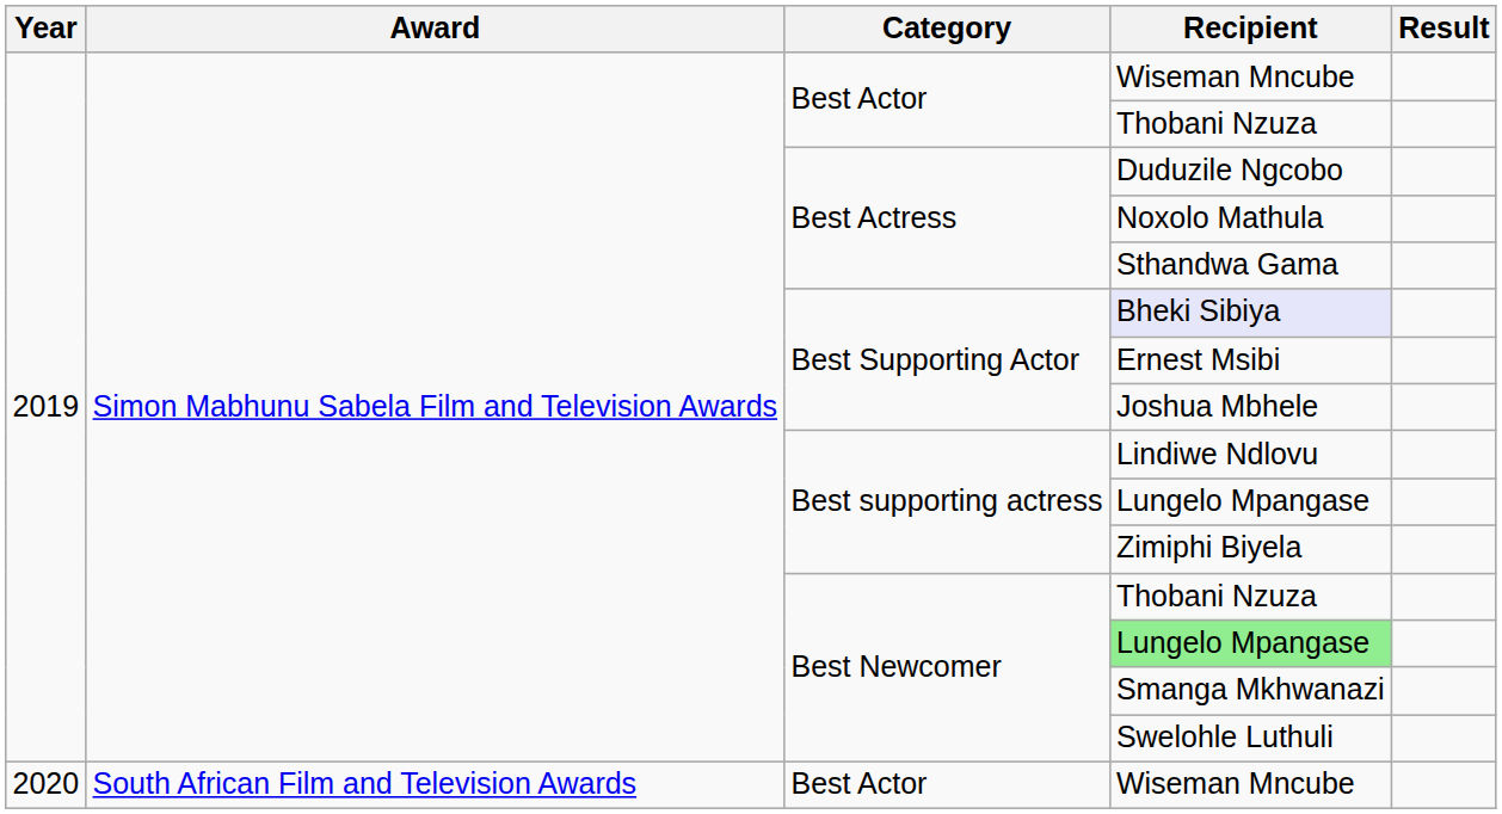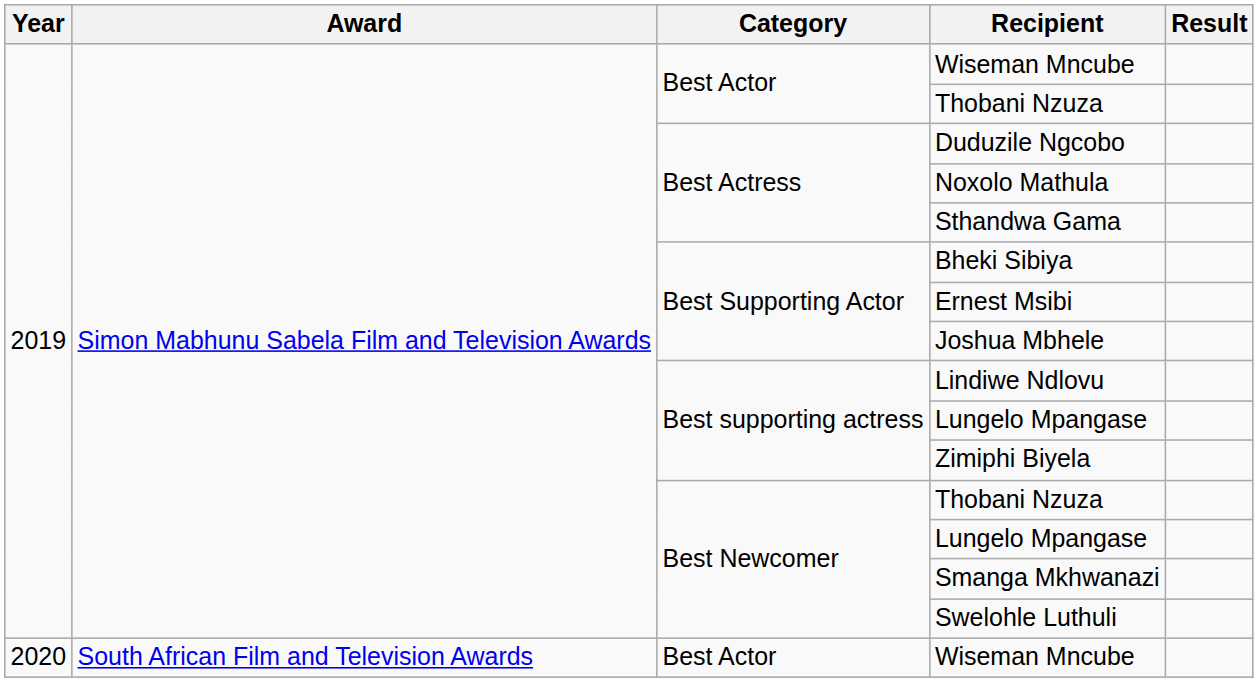Bheki Sibiya | Recipient: lavender background -> no background
Best Newcomer / Lungelo Mpangase | Recipient: lightgreen background -> no background
